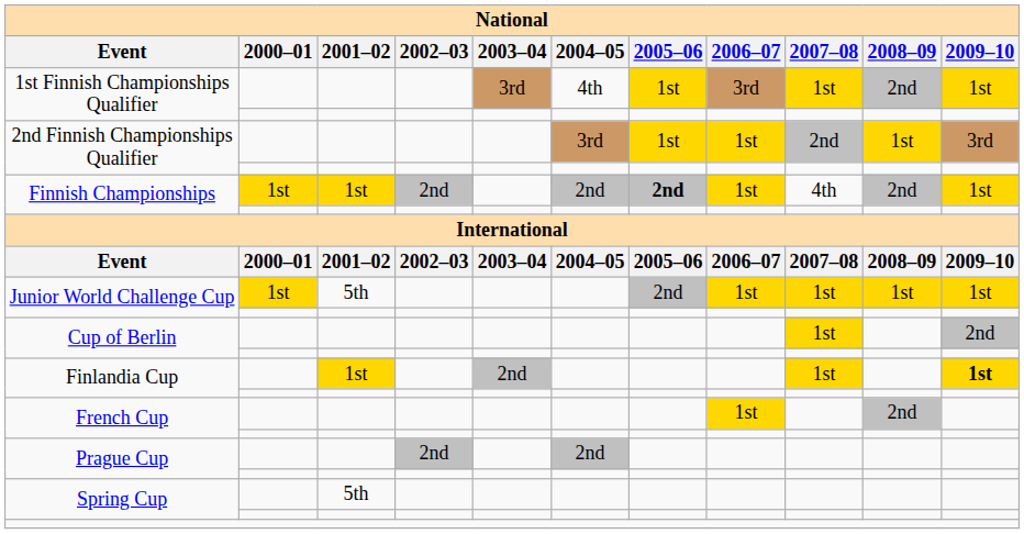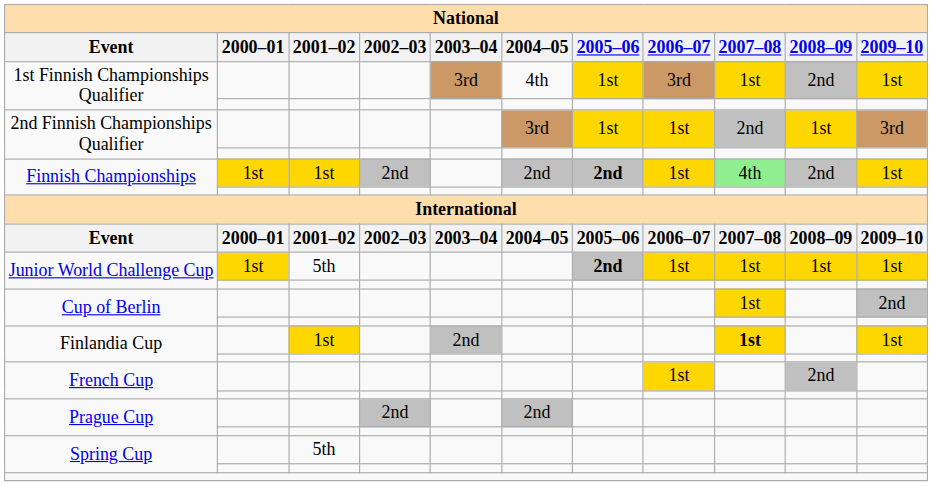Finnish Championships / 1st | 2007–08: no background -> lightgreen background
Junior World Challenge Cup / 5th | 2005–06: normal -> bold
Finlandia Cup / 1st | 2007–08: normal -> bold
Finlandia Cup / 1st | 2009–10: bold -> normal
